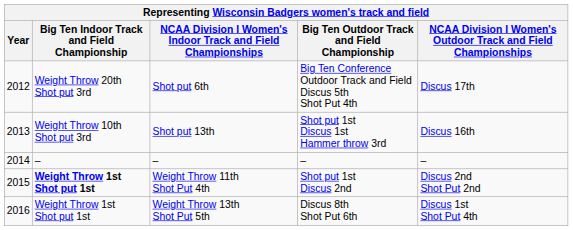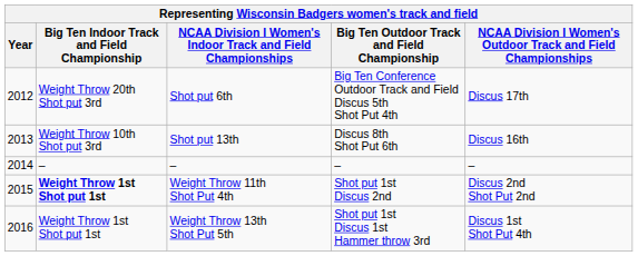Shot put 13th | Big Ten Outdoor Track and Field Championship: Shot put 1st Discus 1st Hammer throw 3rd -> Discus 8th Shot Put 6th
Weight Throw 13th Shot Put 5th | Big Ten Outdoor Track and Field Championship: Discus 8th Shot Put 6th -> Shot put 1st Discus 1st Hammer throw 3rd
